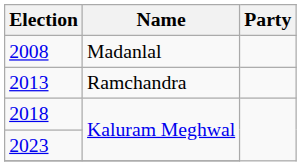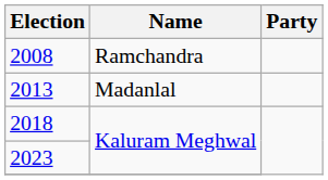2008 | Name: Madanlal -> Ramchandra
2013 | Name: Ramchandra -> Madanlal
